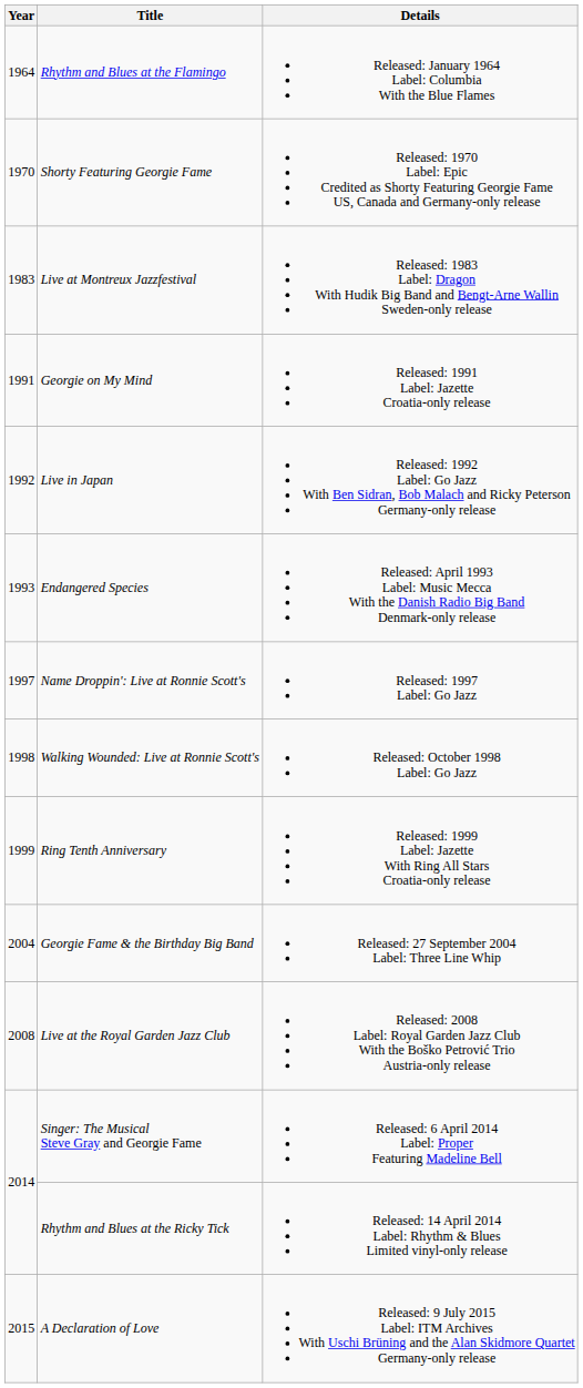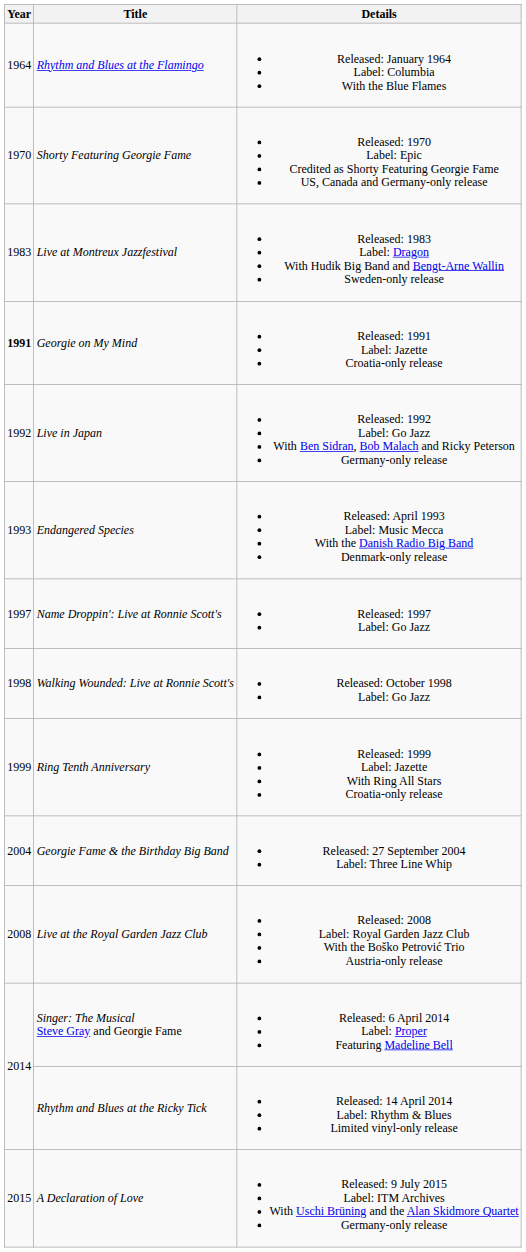Georgie on My Mind | Year: normal -> bold
